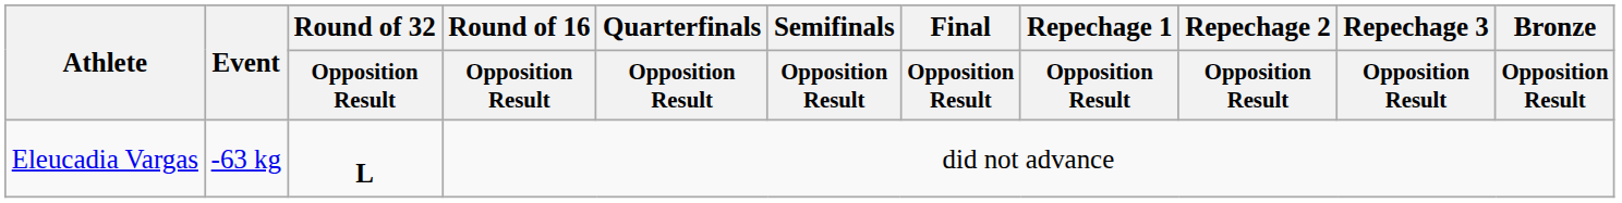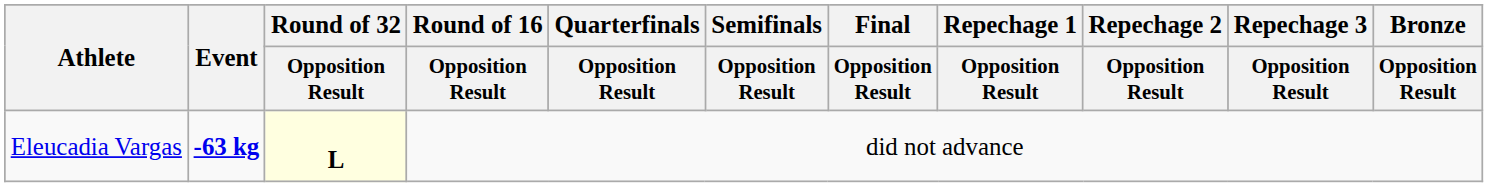Eleucadia Vargas | Event: normal -> bold
Eleucadia Vargas | Round of 32 / Opposition Result: no background -> lightyellow background
